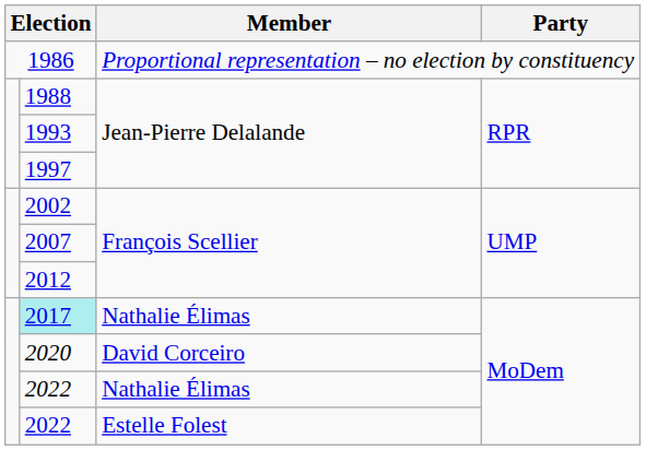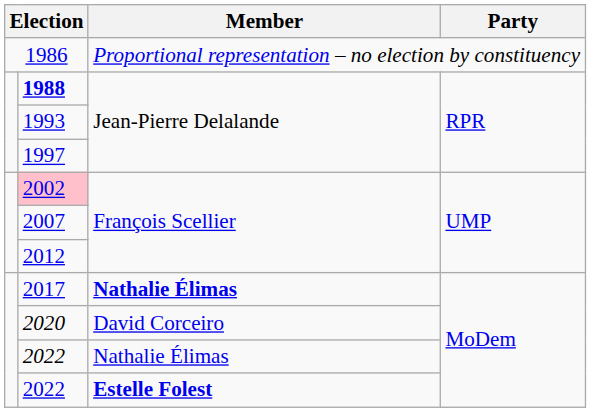1988 | column 2: normal -> bold
2002 | column 2: no background -> pink background
2017 | column 2: paleturquoise background -> no background
2017 | Member: normal -> bold
2022 / Estelle Folest | Member: normal -> bold
